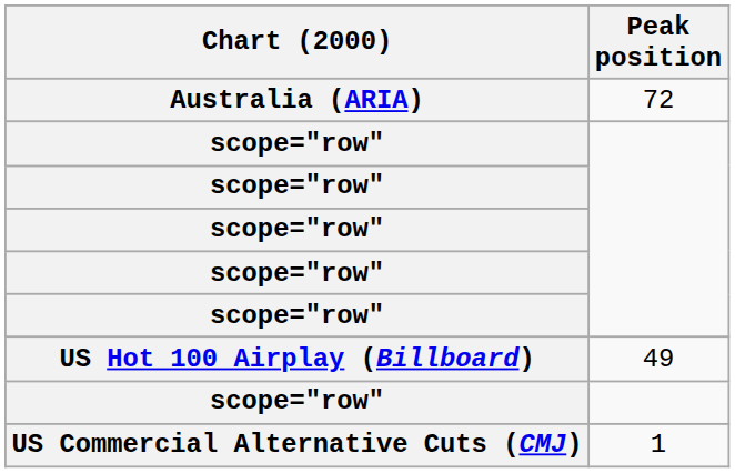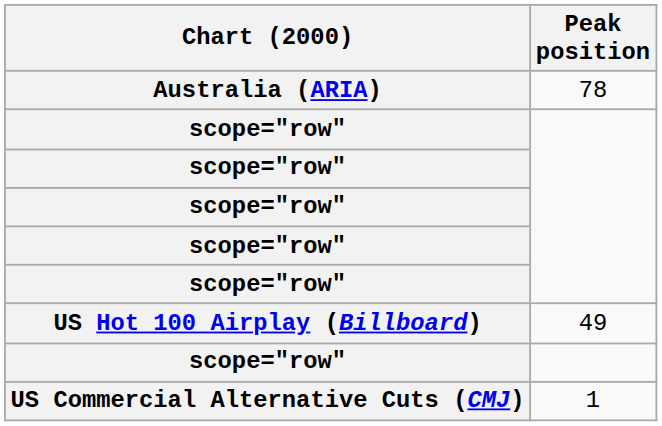Australia (ARIA) | Peak position: 72 -> 78
